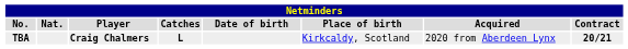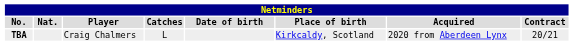TBA | Player: bold -> normal
TBA | Catches: bold -> normal
TBA | Contract: bold -> normal
